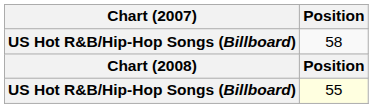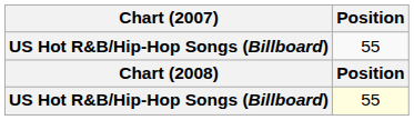row 2 | Position: 58 -> 55
